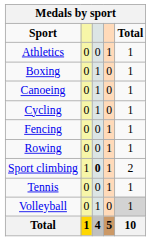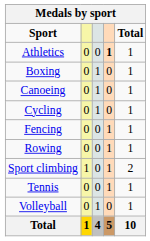Athletics | column 4: normal -> bold
Sport climbing | column 3: bold -> normal
Volleyball | Total: lightgrey background -> no background
